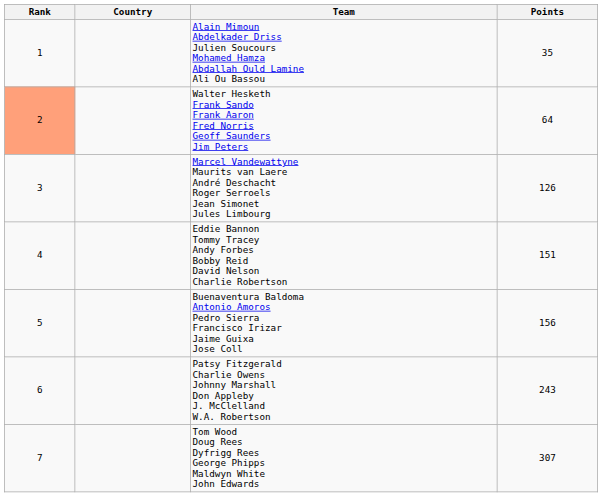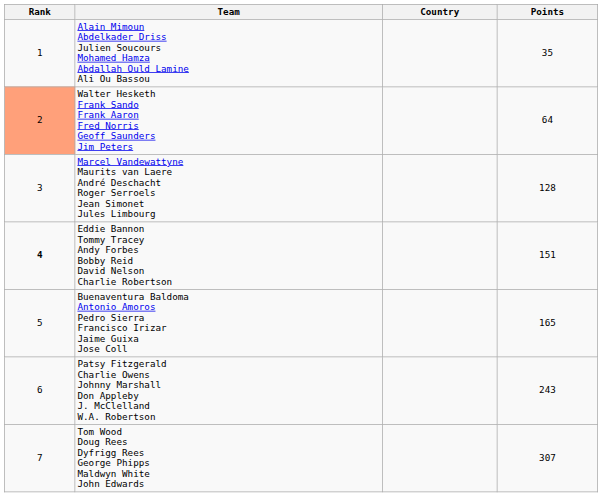columns swapped: Country <-> Team
row 4 | Points: 126 -> 128
row 5 | Rank: normal -> bold
row 6 | Points: 156 -> 165
